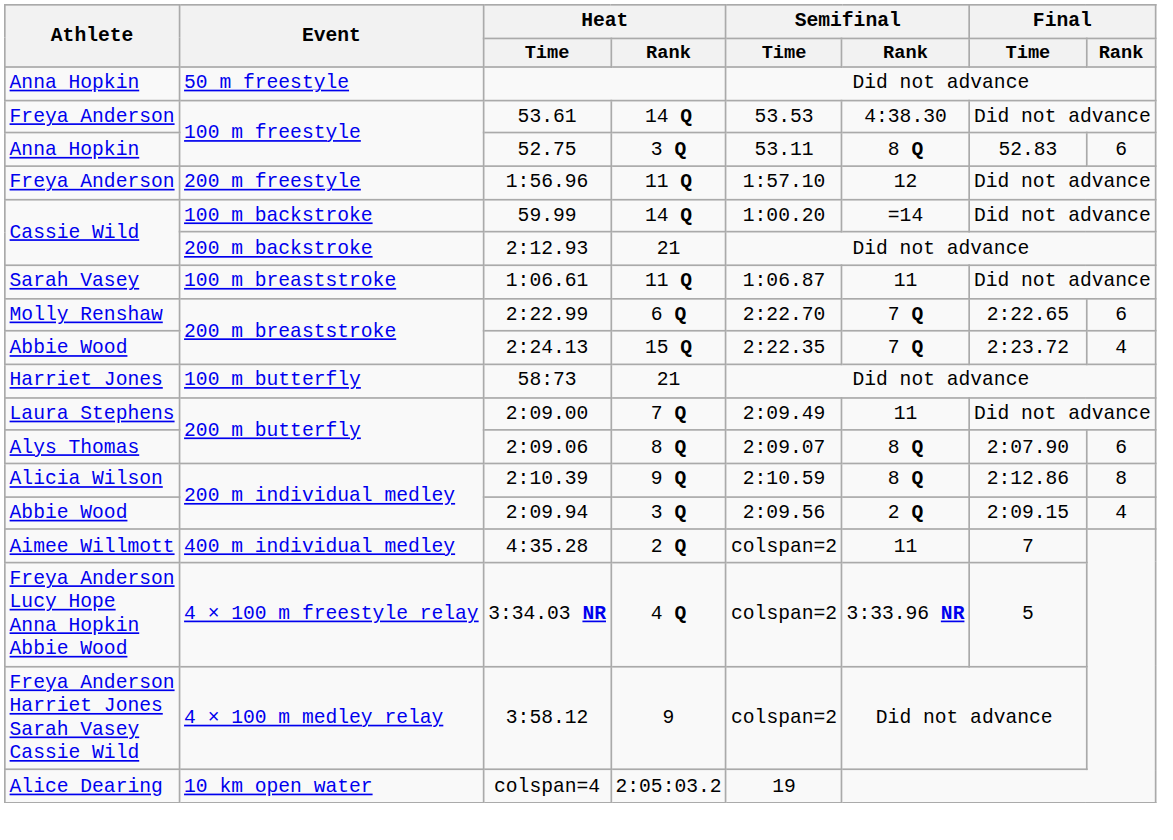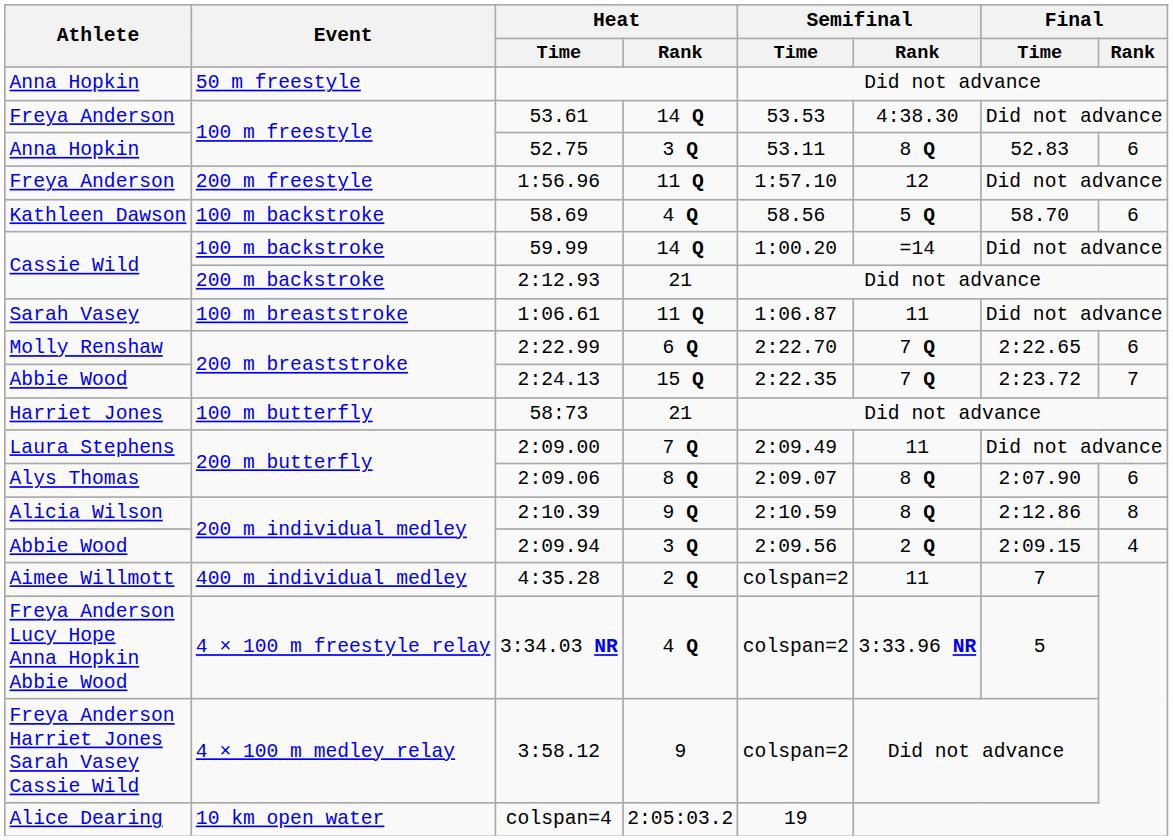+ row: Kathleen Dawson | 100 m backstroke | 58.69 | 4 Q | 58.56 | 5 Q | 58.70 | 6
2:24.13 | Final / Rank: 4 -> 7
